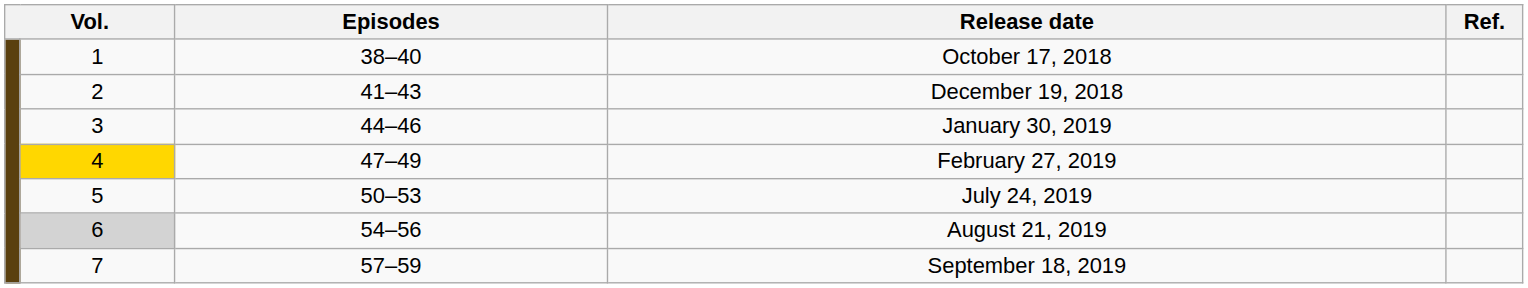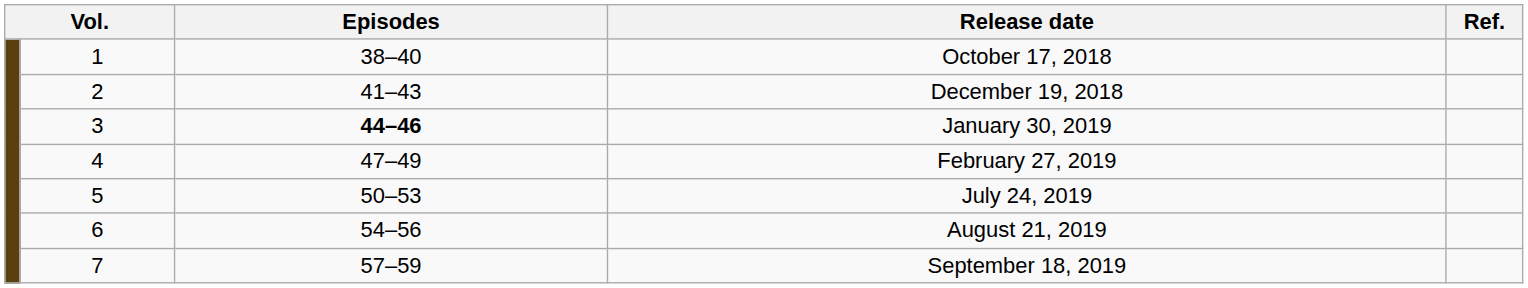January 30, 2019 | Episodes: normal -> bold
February 27, 2019 | column 2: gold background -> no background
August 21, 2019 | column 2: lightgrey background -> no background
